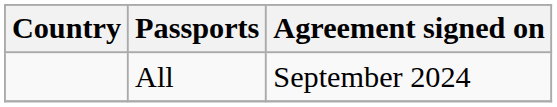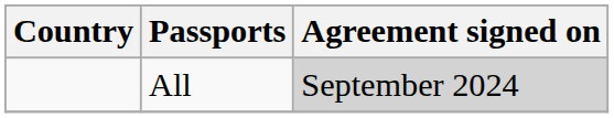row 2 | Agreement signed on: no background -> lightgrey background
